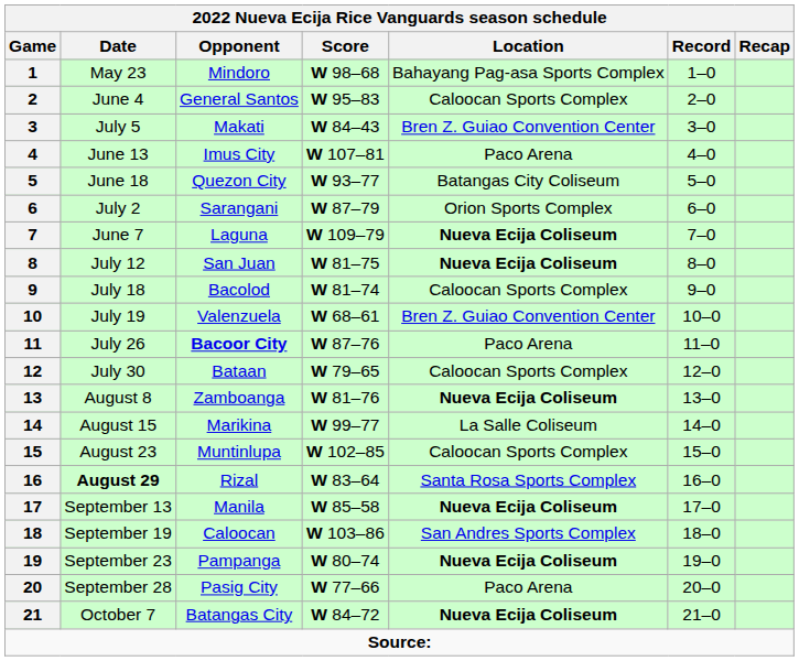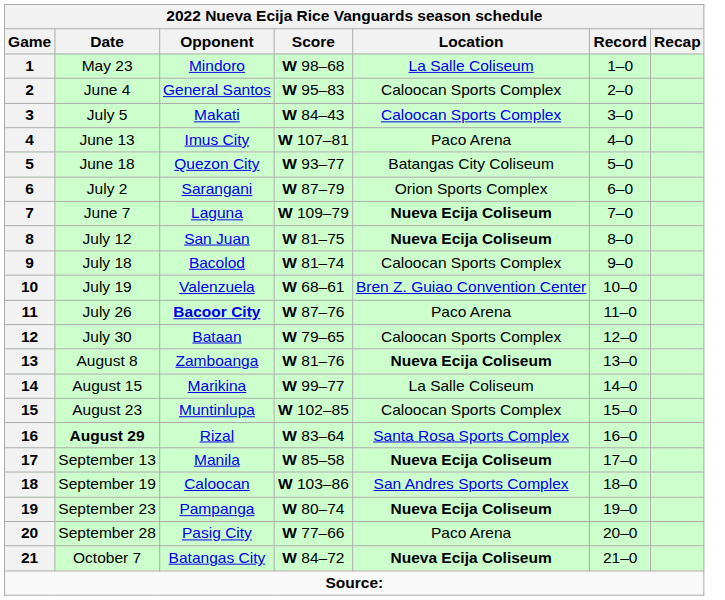1 | Location: Bahayang Pag-asa Sports Complex -> La Salle Coliseum
3 | Location: Bren Z. Guiao Convention Center -> Caloocan Sports Complex
